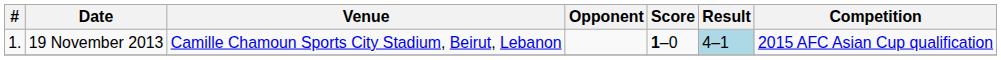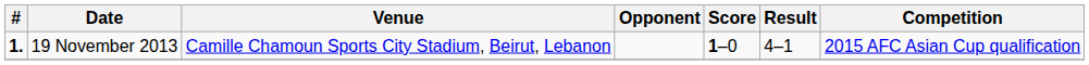19 November 2013 | #: normal -> bold
19 November 2013 | Result: lightblue background -> no background
